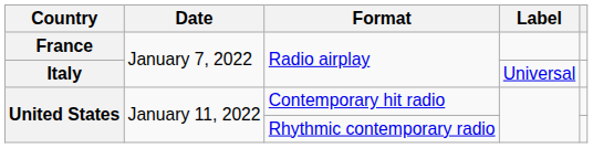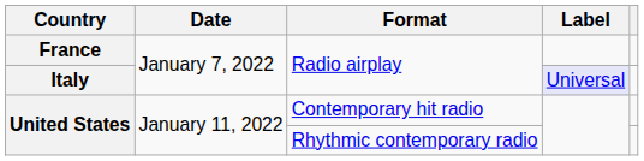Italy | Label: no background -> lavender background
